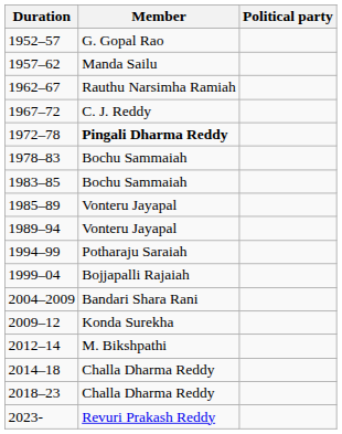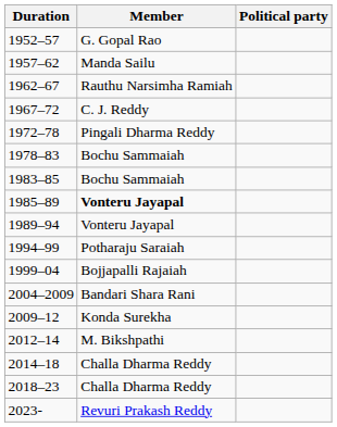1972–78 | Member: bold -> normal
1985–89 | Member: normal -> bold
